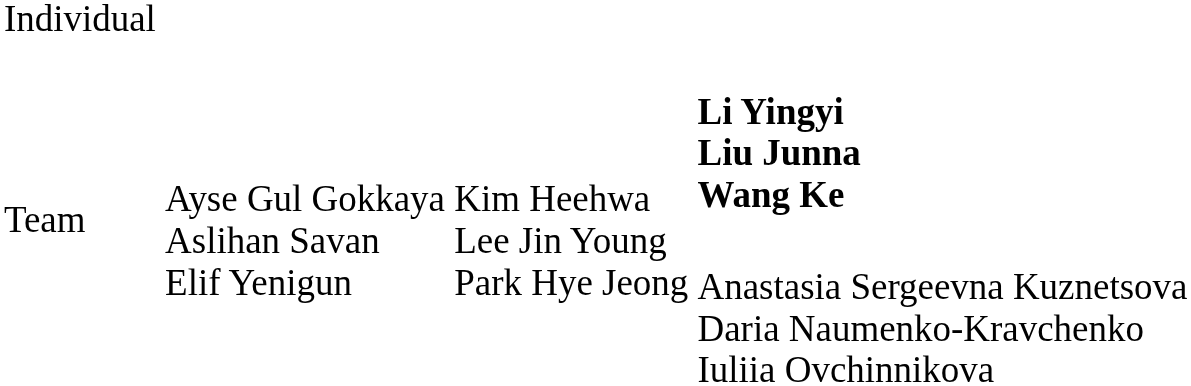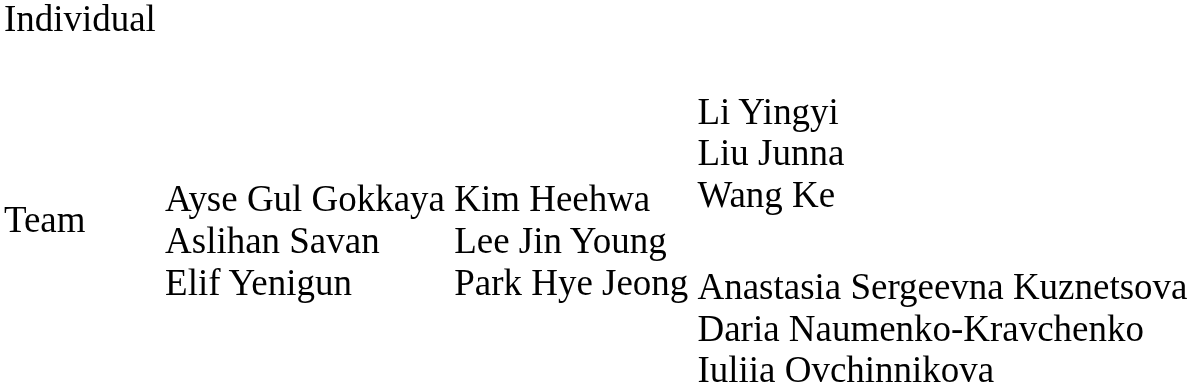Li Yingyi Liu Junna Wang Ke | column 4: bold -> normal
